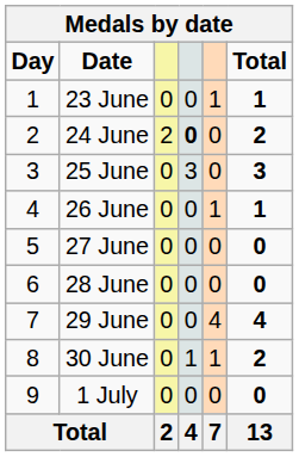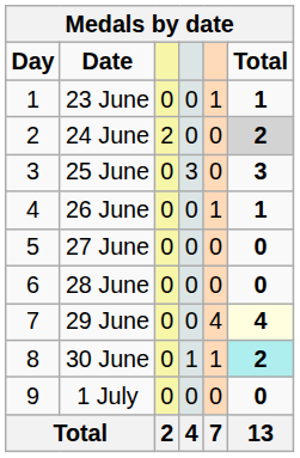24 June | column 4: bold -> normal
24 June | Total: no background -> lightgrey background
29 June | Total: no background -> lightyellow background
30 June | Total: no background -> paleturquoise background
